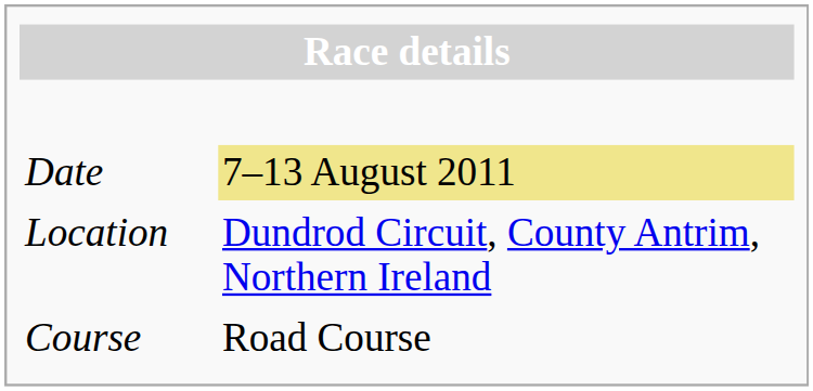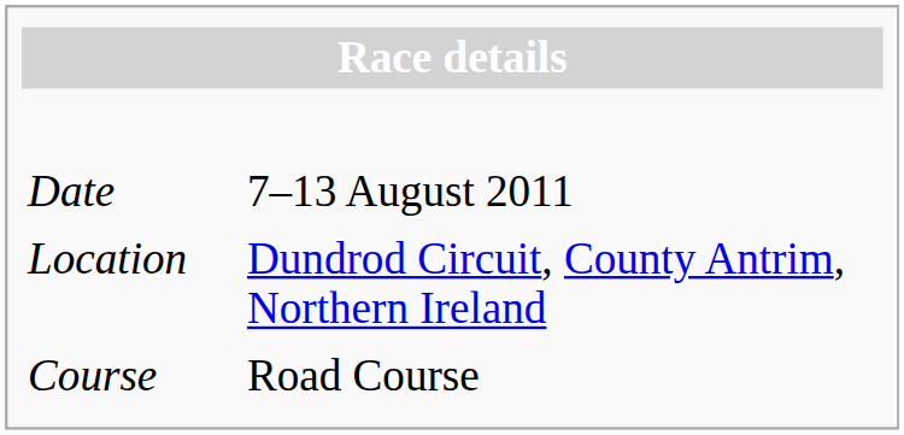Date | column 2: khaki background -> no background
